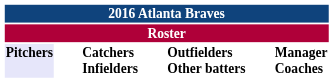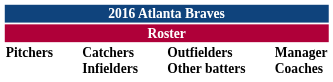Pitchers | column 1: lavender background -> no background
